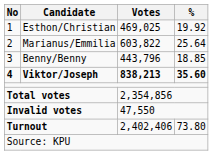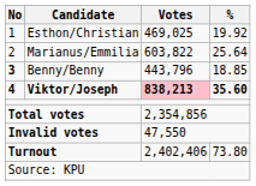Benny/Benny | No: normal -> bold
Viktor/Joseph | Votes: no background -> pink background
